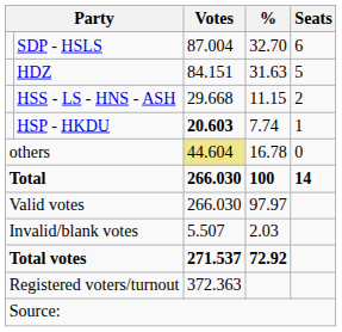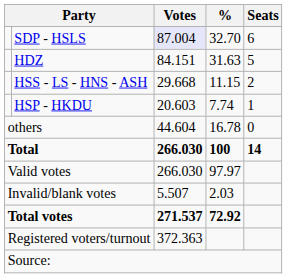SDP - HSLS | Votes: no background -> lavender background
HSP - HKDU | Votes: bold -> normal
others | Votes: khaki background -> no background
